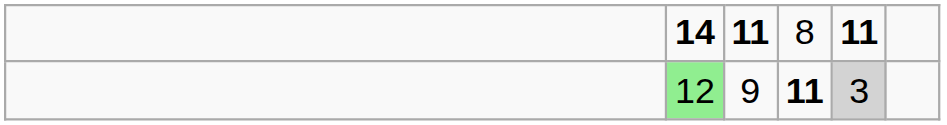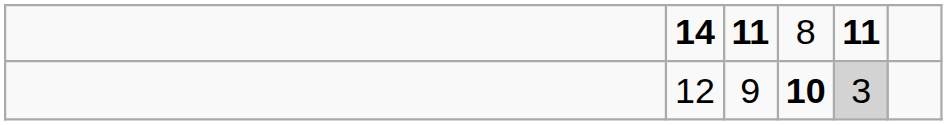row 2 | column 2: lightgreen background -> no background
row 2 | column 4: 11 -> 10
